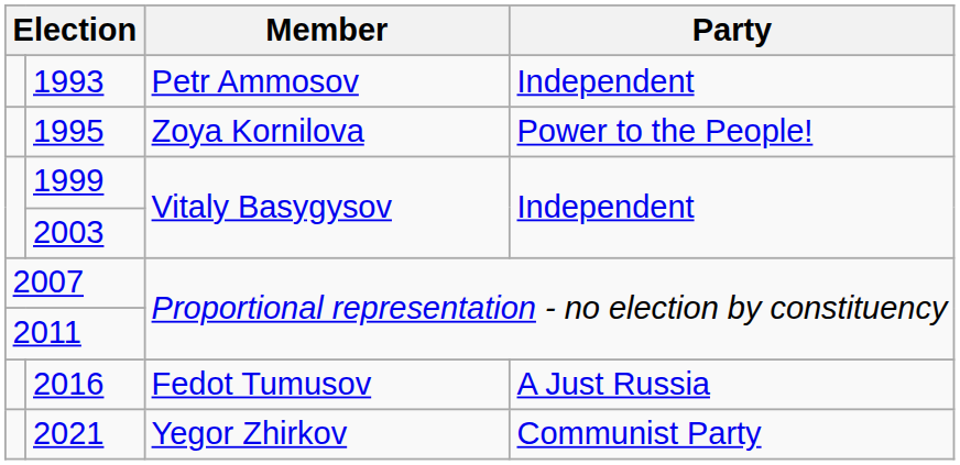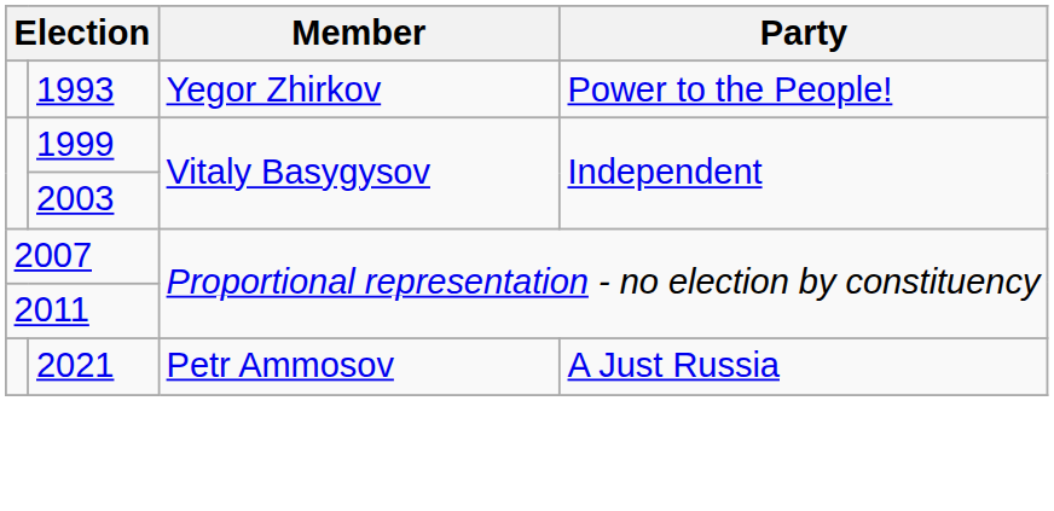1993 | Member: Petr Ammosov -> Yegor Zhirkov
1993 | Party: Independent -> Power to the People!
- row: 1995 | Zoya Kornilova | Power to the People!
- row: 2016 | Fedot Tumusov | A Just Russia
2021 | Member: Yegor Zhirkov -> Petr Ammosov
2021 | Party: Communist Party -> A Just Russia
